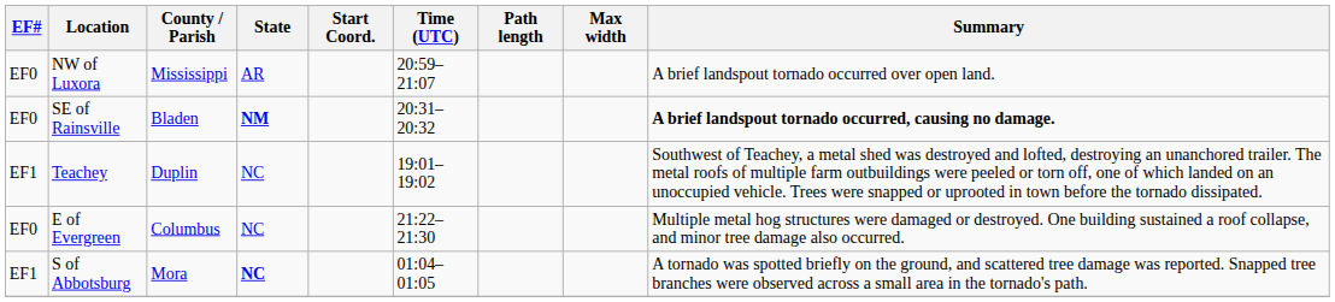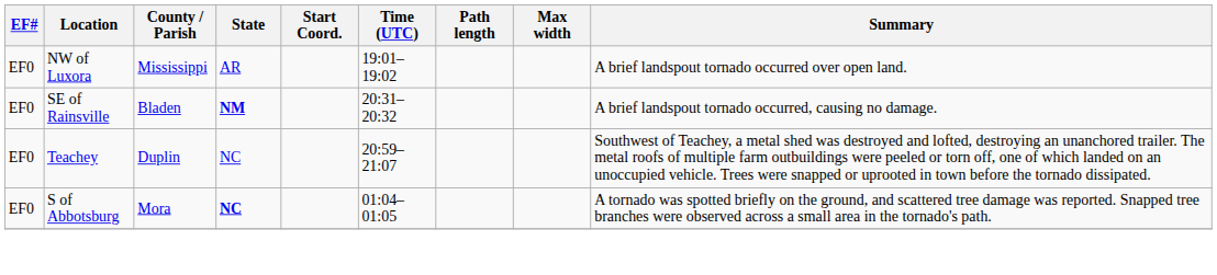NW of Luxora | Time (UTC): 20:59–21:07 -> 19:01–19:02
SE of Rainsville | Summary: bold -> normal
Teachey | EF#: EF1 -> EF0
Teachey | Time (UTC): 19:01–19:02 -> 20:59–21:07
- row: EF0 | E of Evergreen | Columbus | NC | 21:22–21:30 | Multiple metal hog structures were damaged or destroyed. One building sustained a roof collapse, and minor tree damage also occurred.
S of Abbotsburg | EF#: EF1 -> EF0
